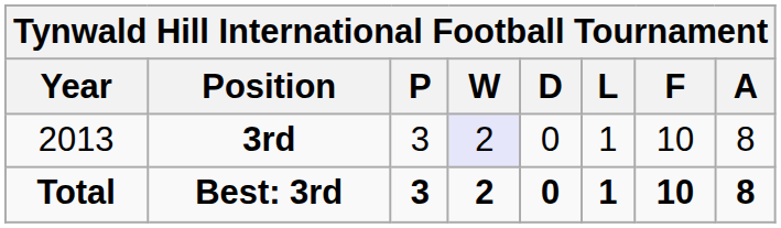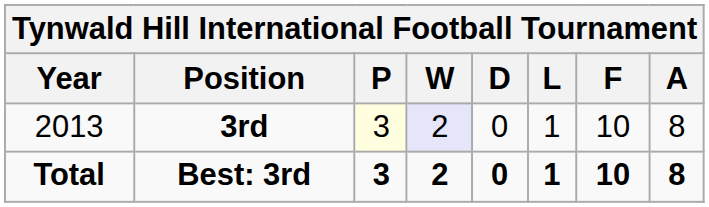2013 | P: no background -> lightyellow background
